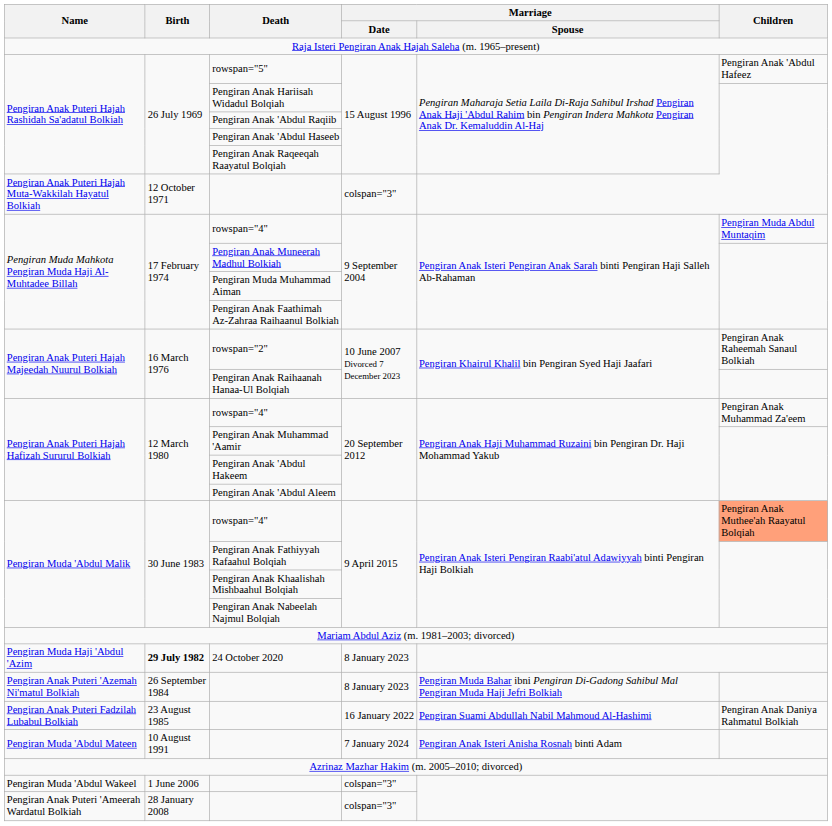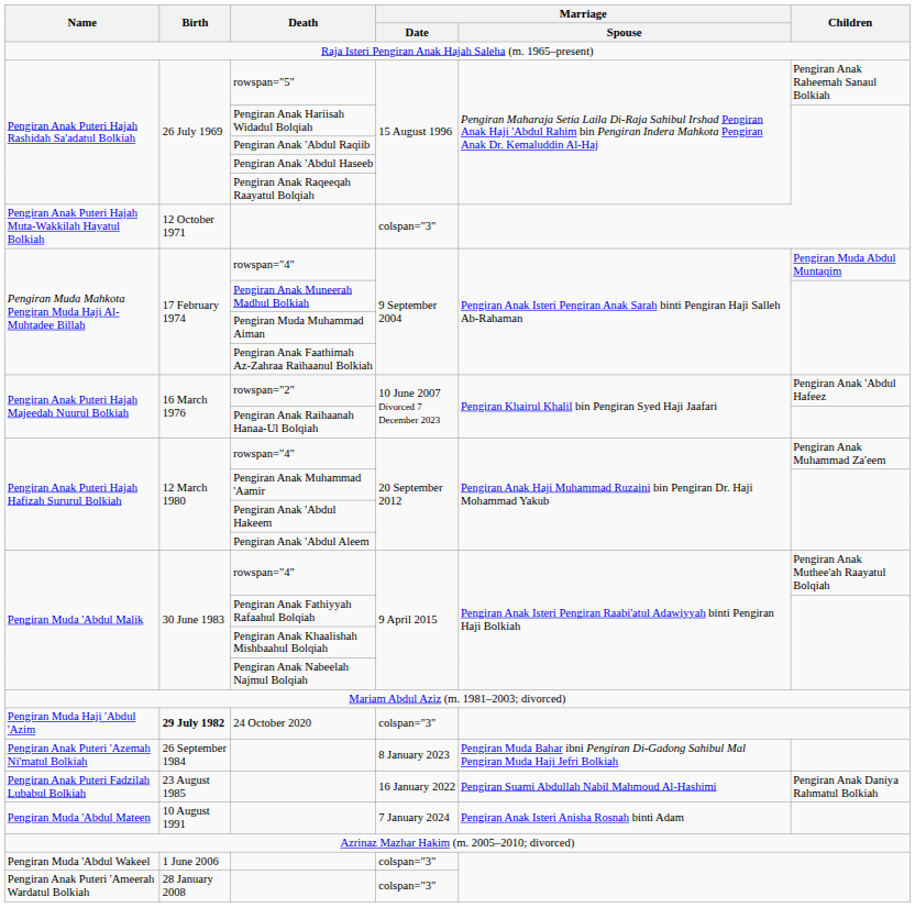rowspan="5" | Children: Pengiran Anak 'Abdul Hafeez -> Pengiran Anak Raheemah Sanaul Bolkiah
rowspan="2" | Children: Pengiran Anak Raheemah Sanaul Bolkiah -> Pengiran Anak 'Abdul Hafeez
Pengiran Muda 'Abdul Malik / rowspan="4" | Children: lightsalmon background -> no background
24 October 2020 | Marriage / Date: 8 January 2023 -> colspan="3"
